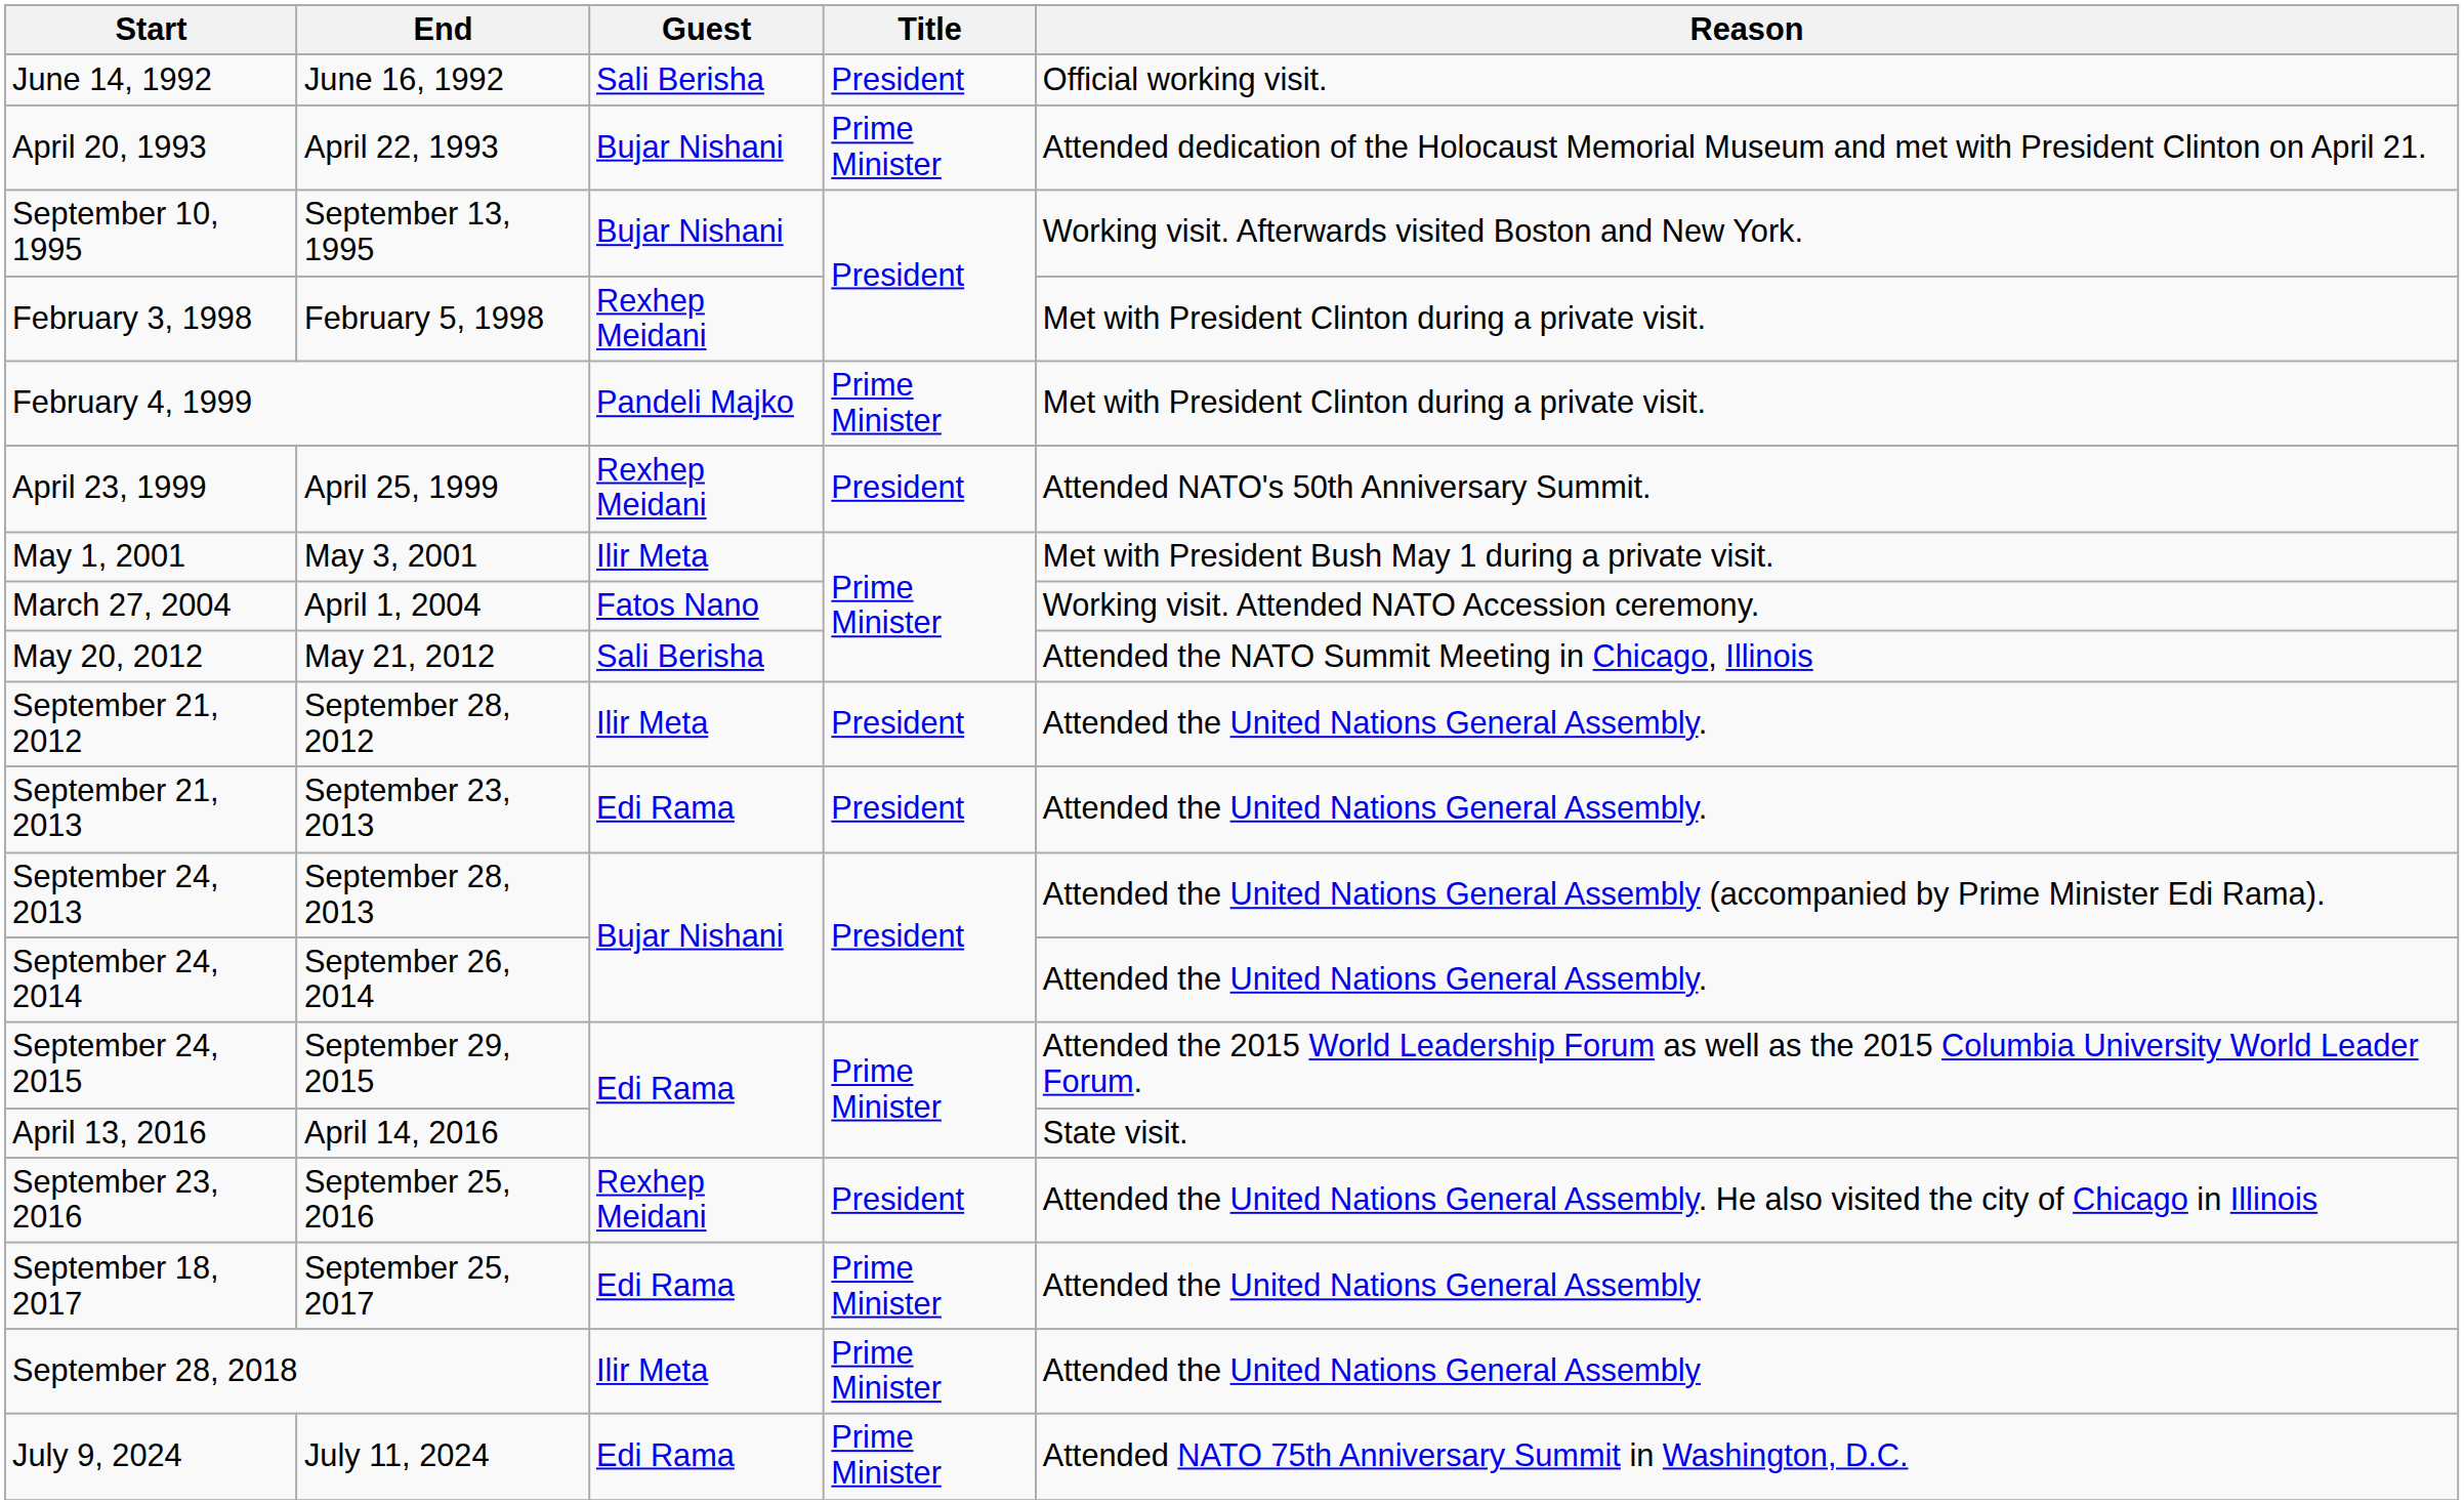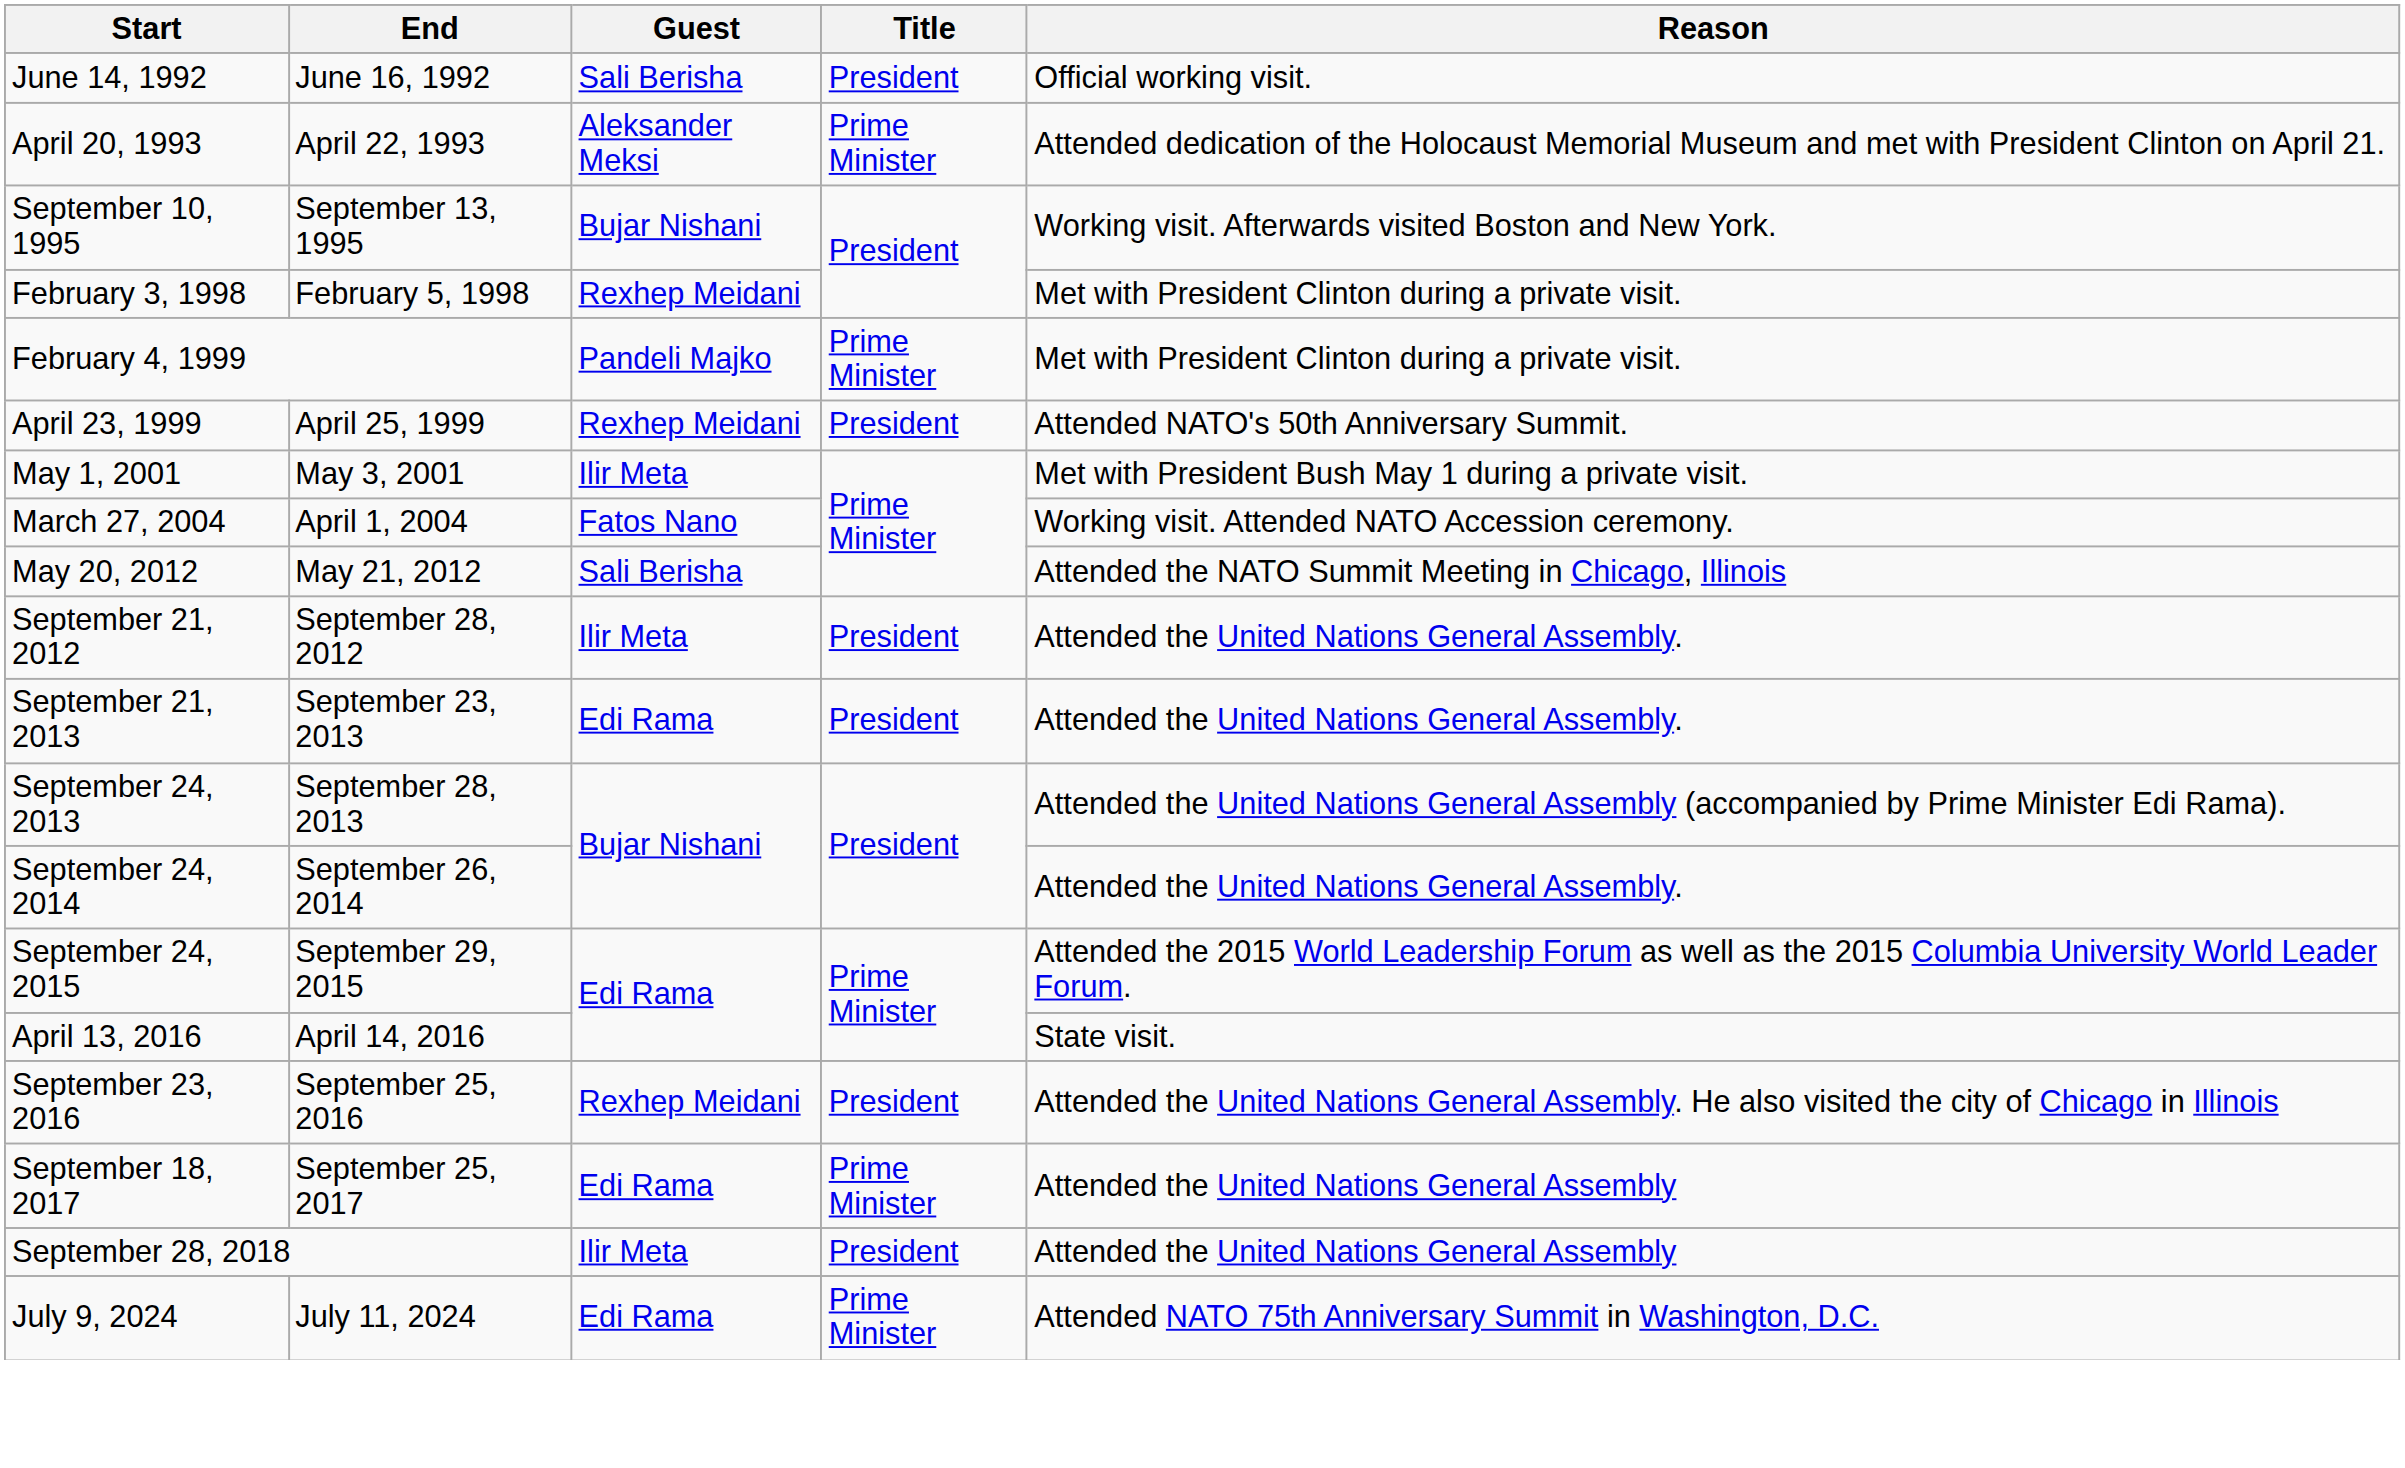April 20, 1993 | Guest: Bujar Nishani -> Aleksander Meksi
September 28, 2018 | Title: Prime Minister -> President
